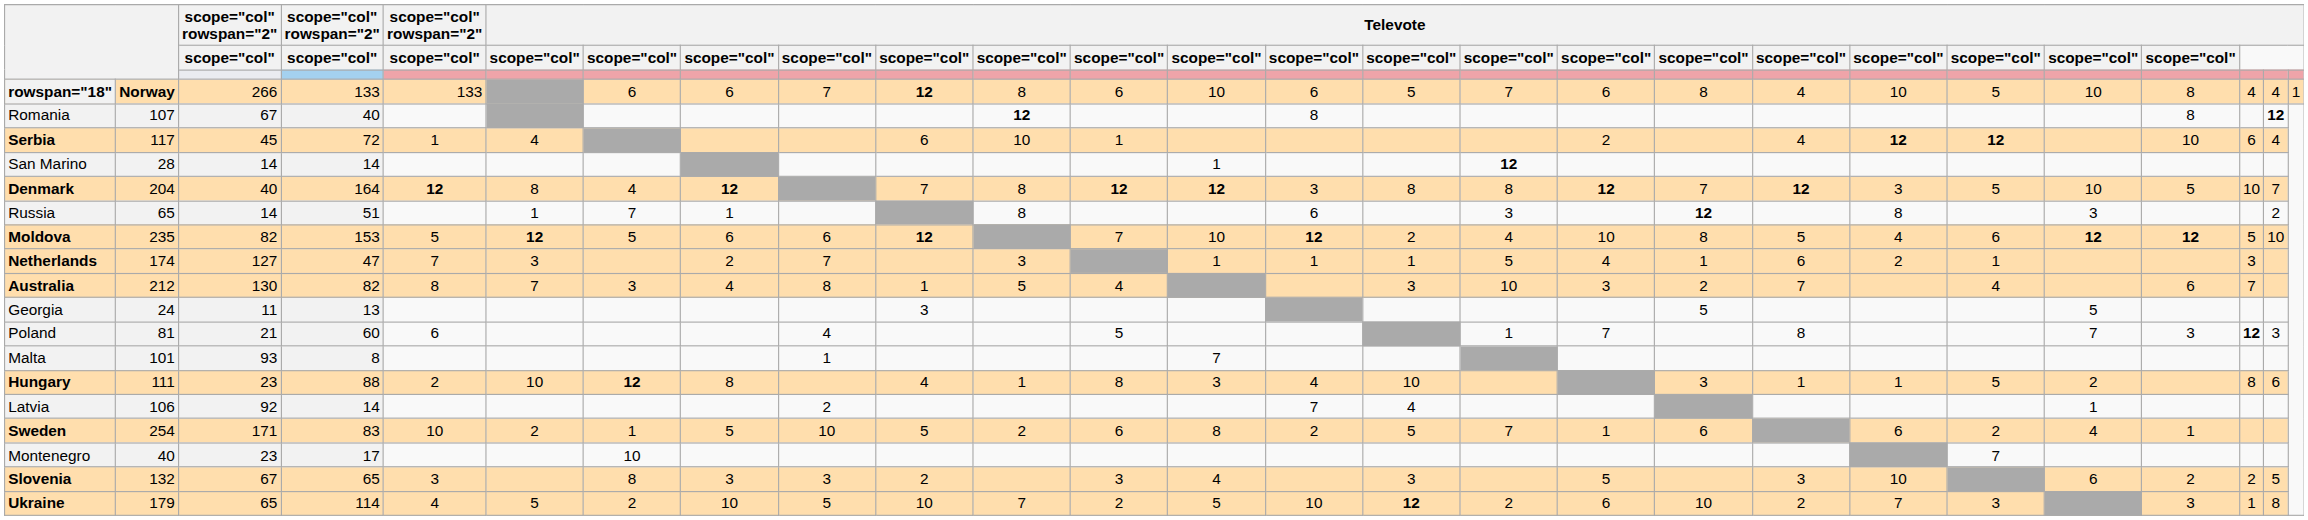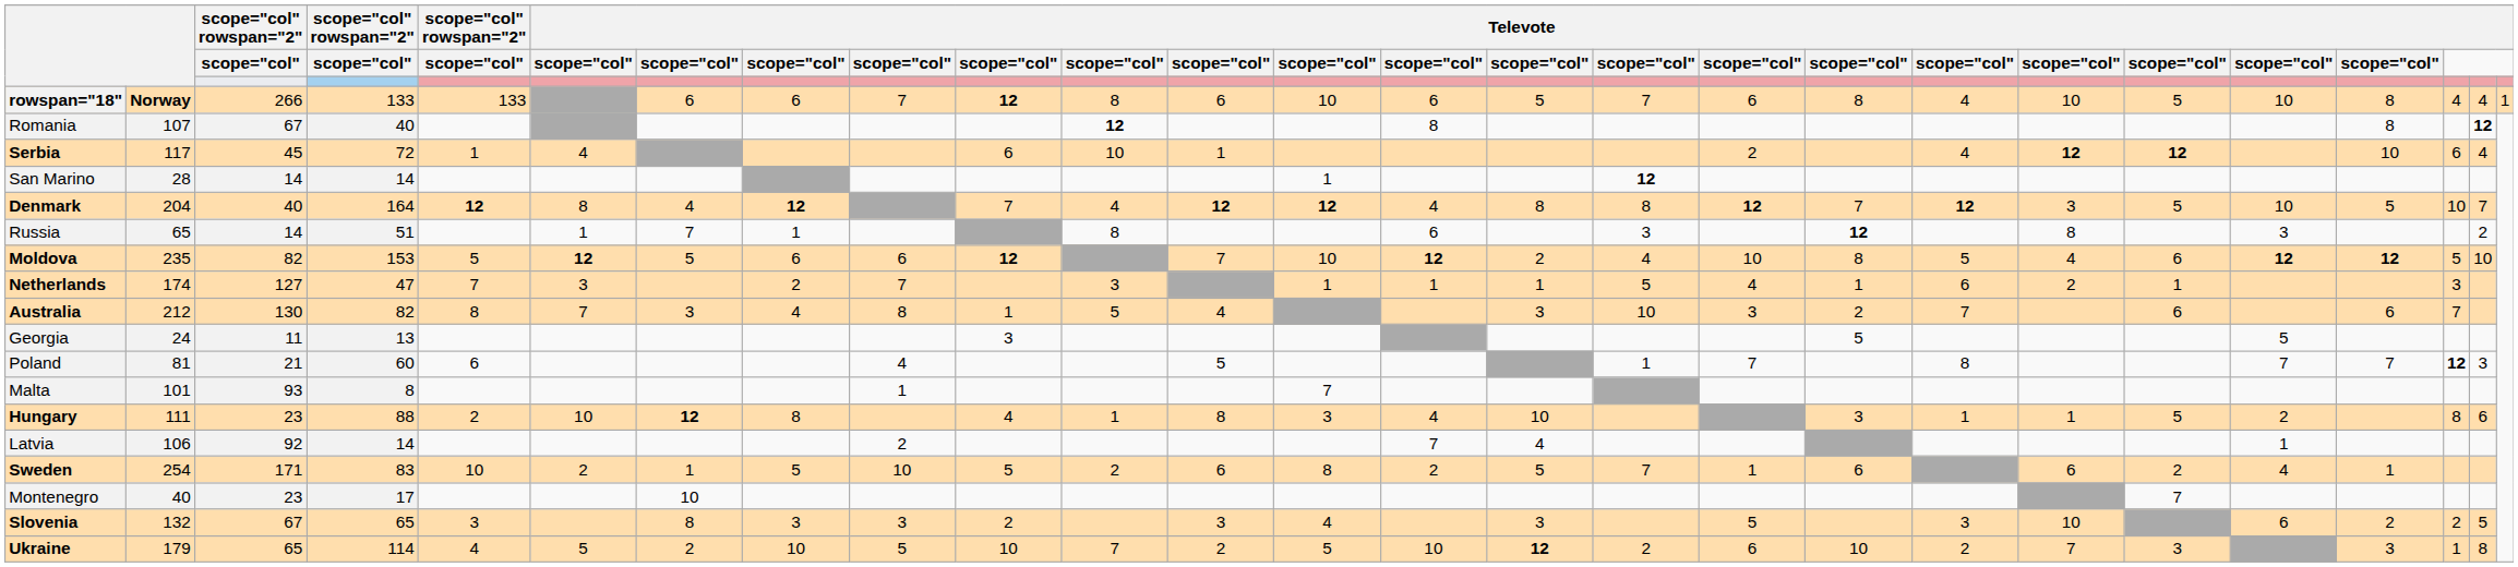Denmark | column 11: 8 -> 4
Denmark | column 14: 3 -> 4
Australia | column 21: 4 -> 6
Poland | column 23: 3 -> 7
